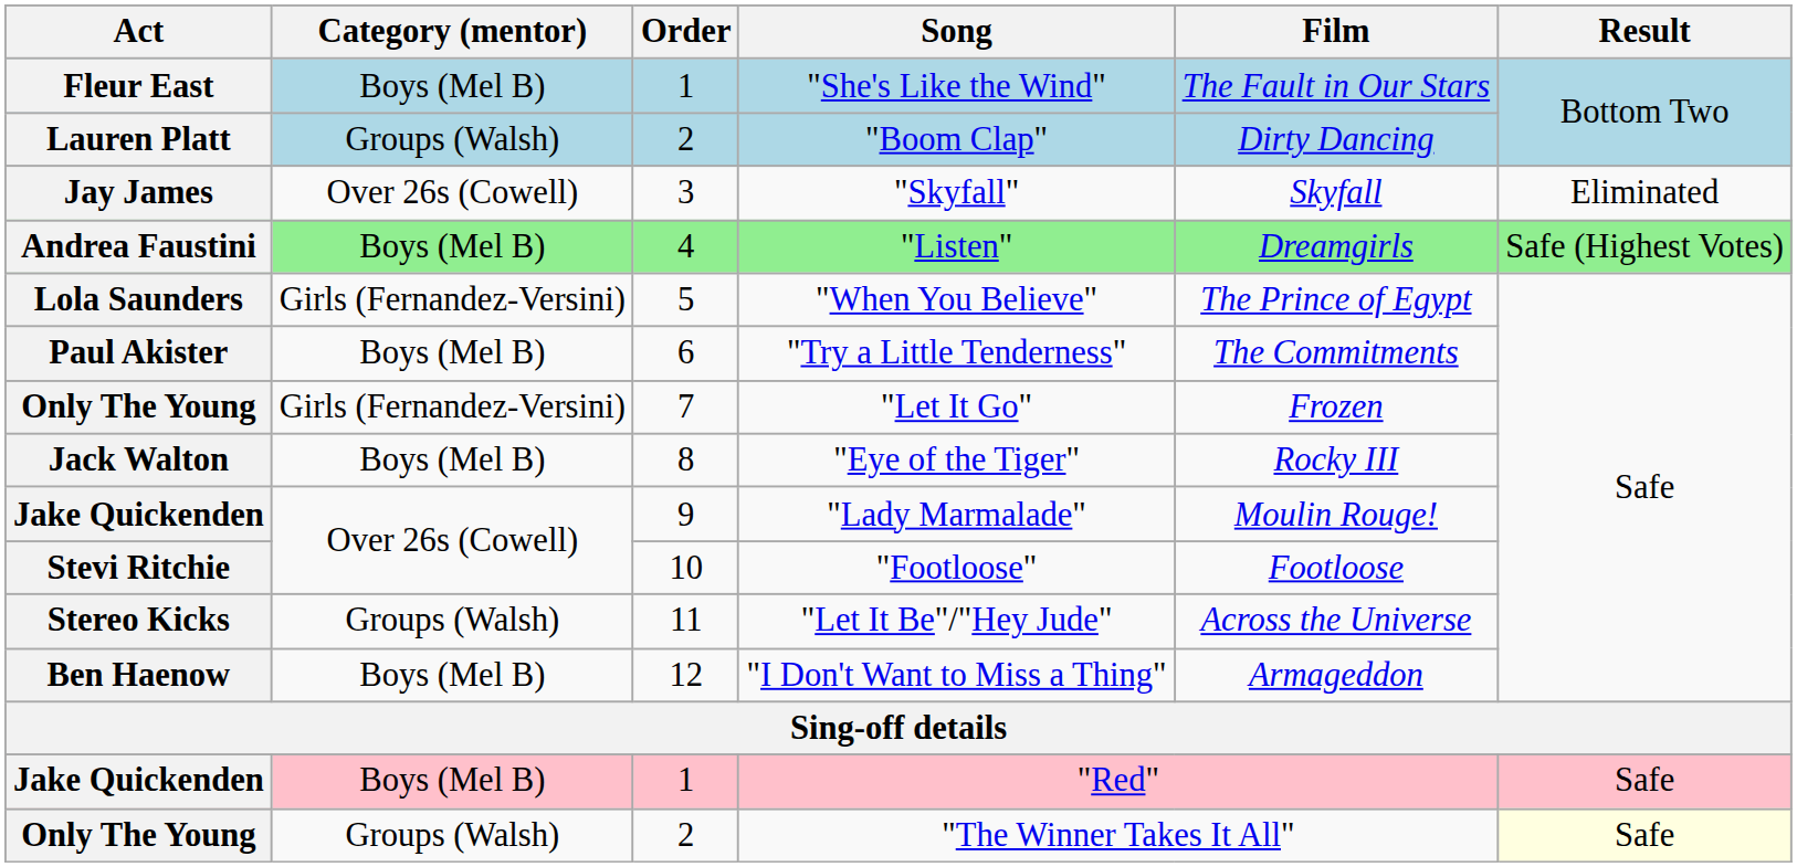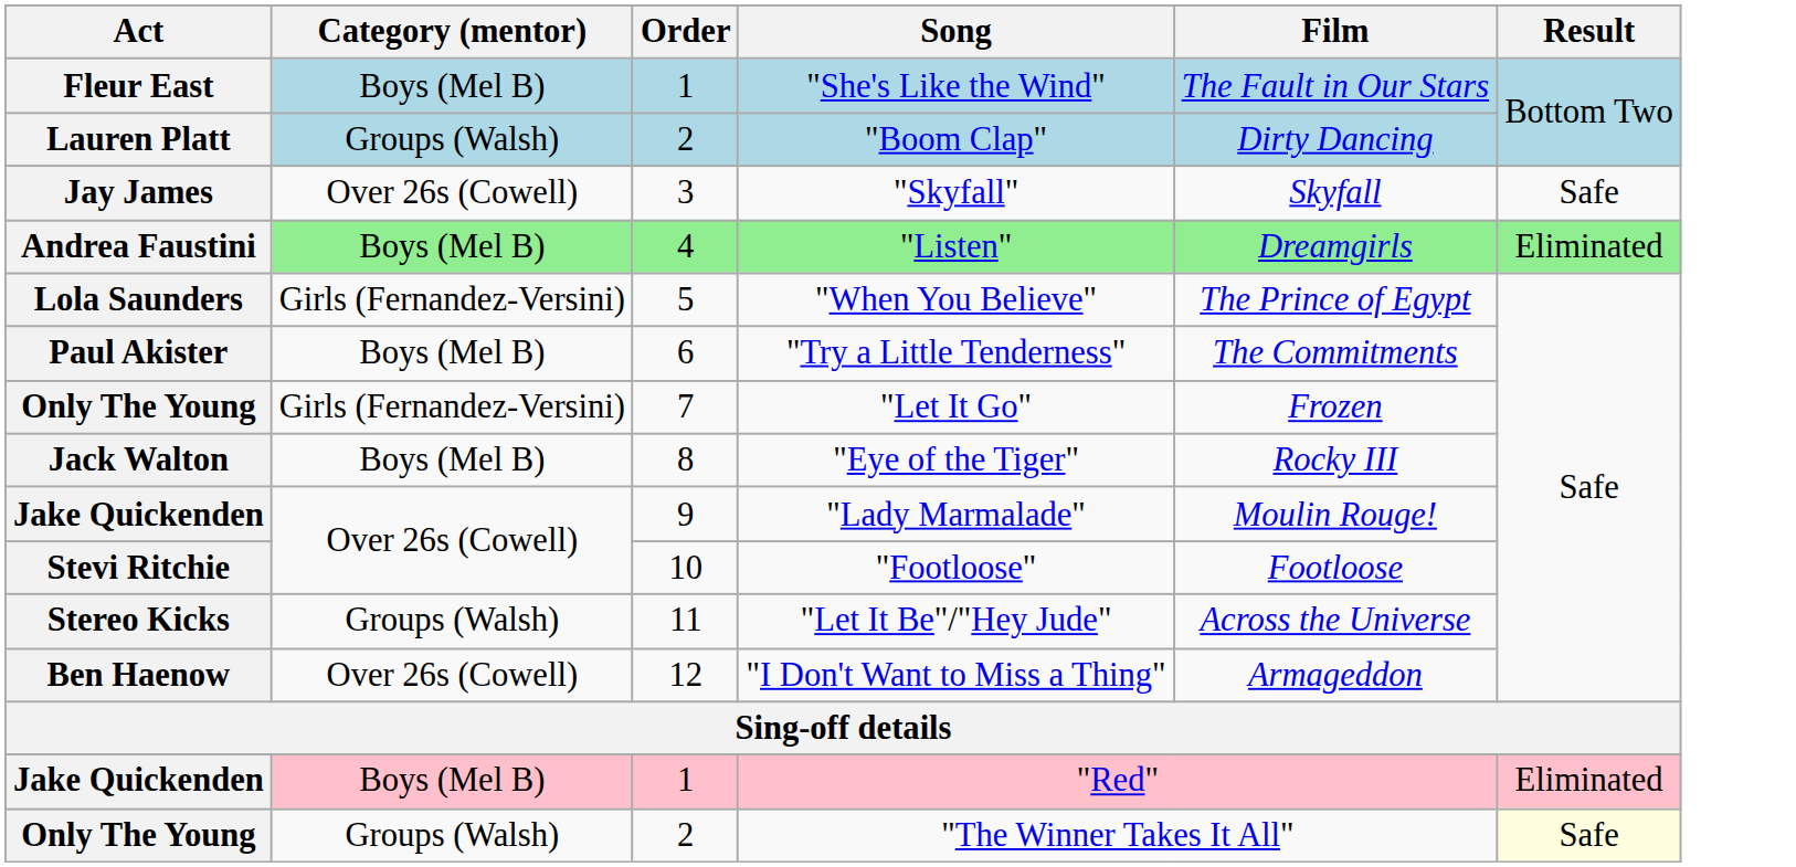"Skyfall" | Result: Eliminated -> Safe
"Listen" | Result: Safe (Highest Votes) -> Eliminated
"I Don't Want to Miss a Thing" | Category (mentor): Boys (Mel B) -> Over 26s (Cowell)
"Red" | Result: Safe -> Eliminated
